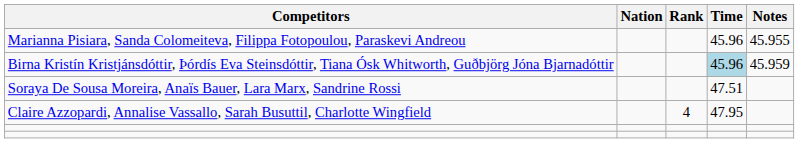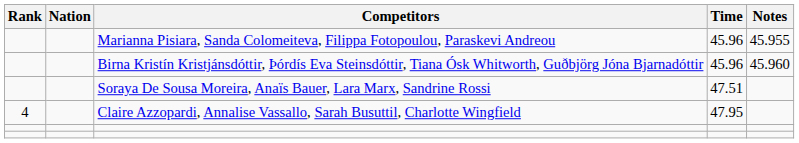columns swapped: Rank <-> Competitors
row 3 | Time: lightblue background -> no background
row 3 | Notes: 45.959 -> 45.960
